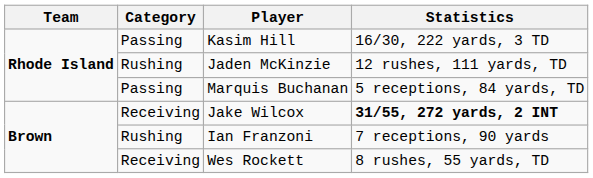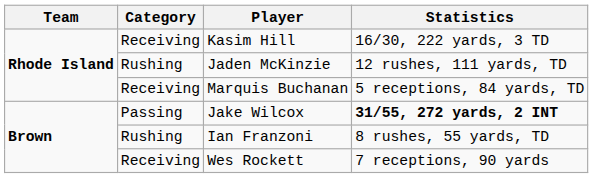Kasim Hill | Category: Passing -> Receiving
Marquis Buchanan | Category: Passing -> Receiving
Jake Wilcox | Category: Receiving -> Passing
Ian Franzoni | Statistics: 7 receptions, 90 yards -> 8 rushes, 55 yards, TD
Wes Rockett | Statistics: 8 rushes, 55 yards, TD -> 7 receptions, 90 yards
